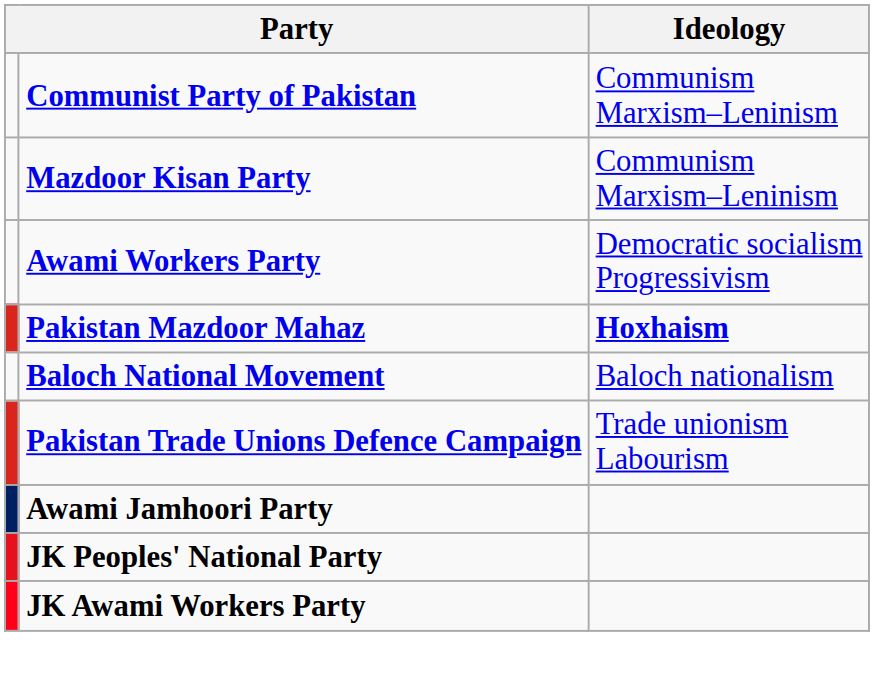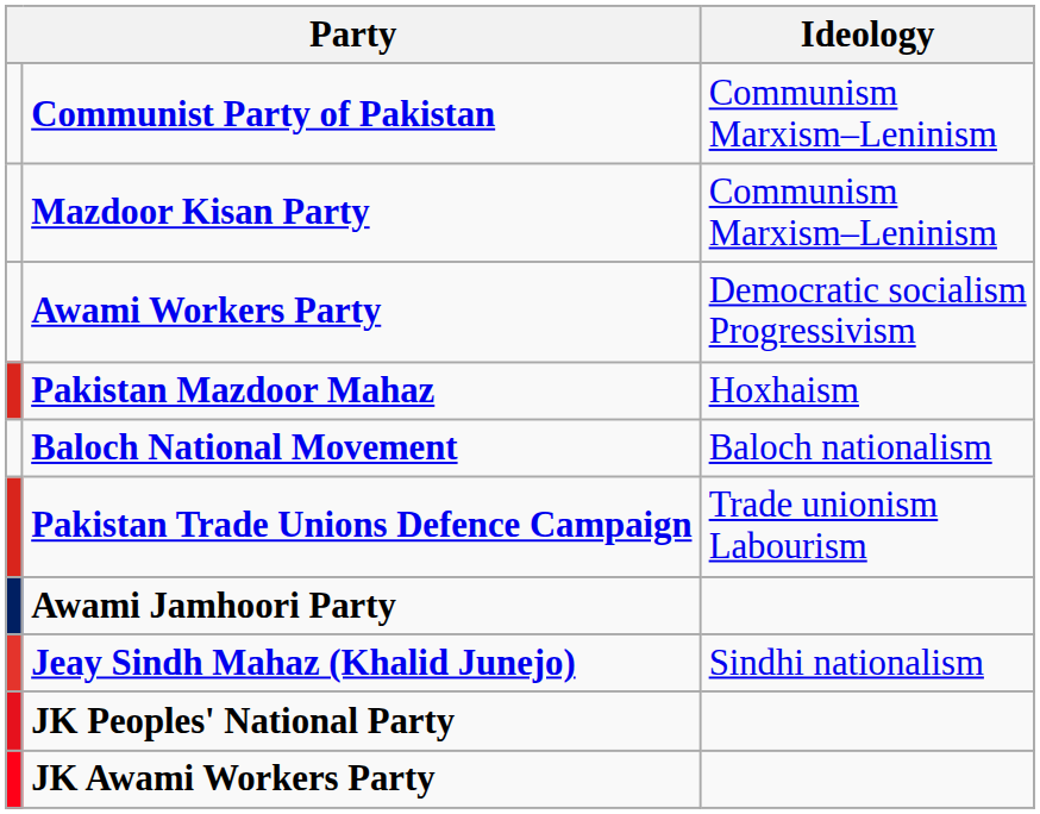Pakistan Mazdoor Mahaz | Ideology: bold -> normal
+ row: Jeay Sindh Mahaz (Khalid Junejo) | Sindhi nationalism
